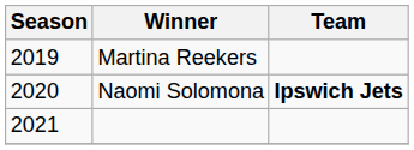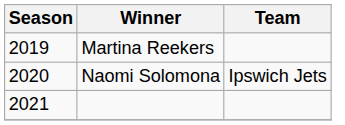Naomi Solomona | Team: bold -> normal
